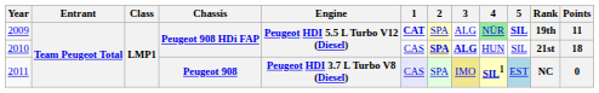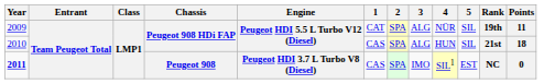row 2 | 1: bold -> normal
row 2 | 4: lightgreen background -> no background
row 2 | 5: bold -> normal
row 3 | 2: bold -> normal
row 3 | 3: bold -> normal
row 4 | Year: normal -> bold
row 4 | 1: lavender background -> no background
row 4 | 3: khaki background -> no background
row 4 | 4: bold -> normal
row 4 | 5: lightblue background -> no background
